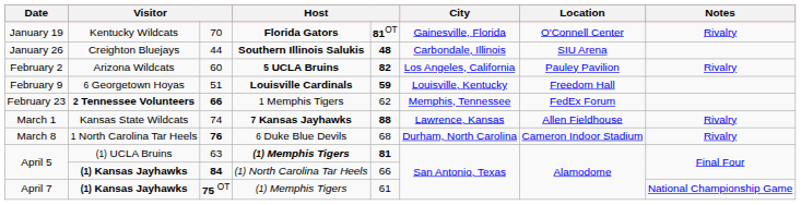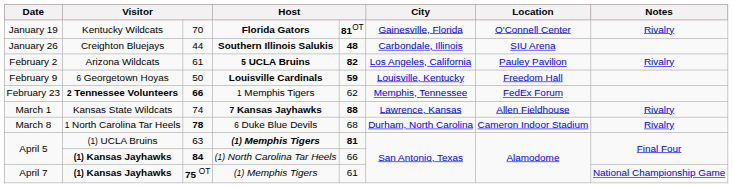February 2 | column 3: 60 -> 61
February 9 | column 3: 51 -> 50
March 8 | column 3: 76 -> 78
